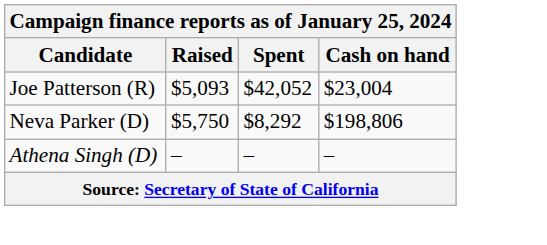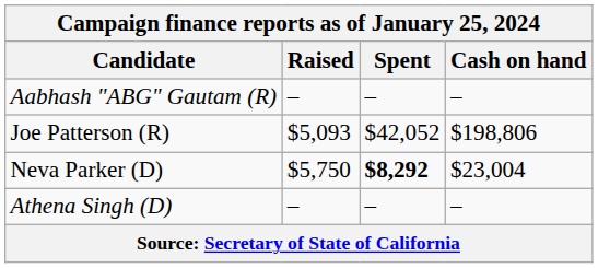+ row: Aabhash "ABG" Gautam (R) | – | – | –
Joe Patterson (R) | Cash on hand: $23,004 -> $198,806
Neva Parker (D) | Spent: normal -> bold
Neva Parker (D) | Cash on hand: $198,806 -> $23,004
